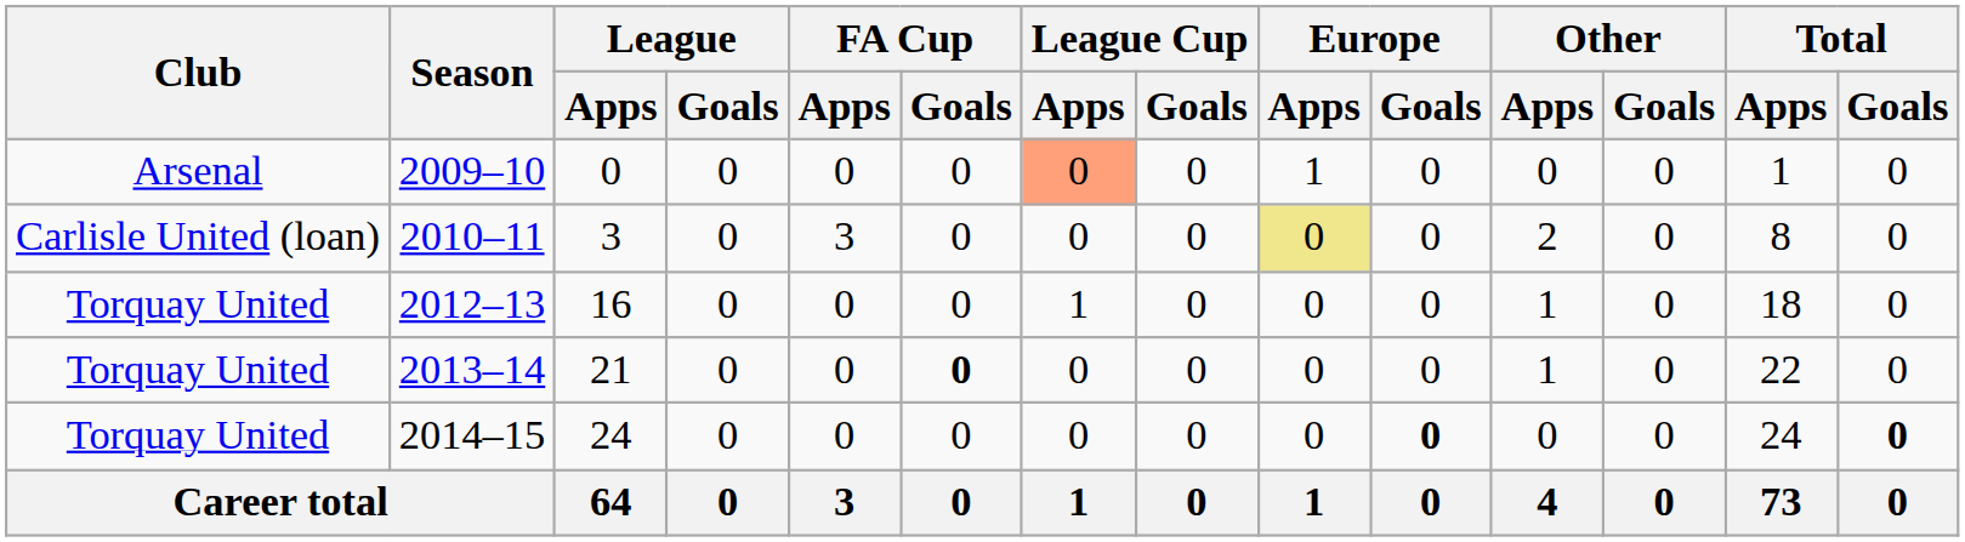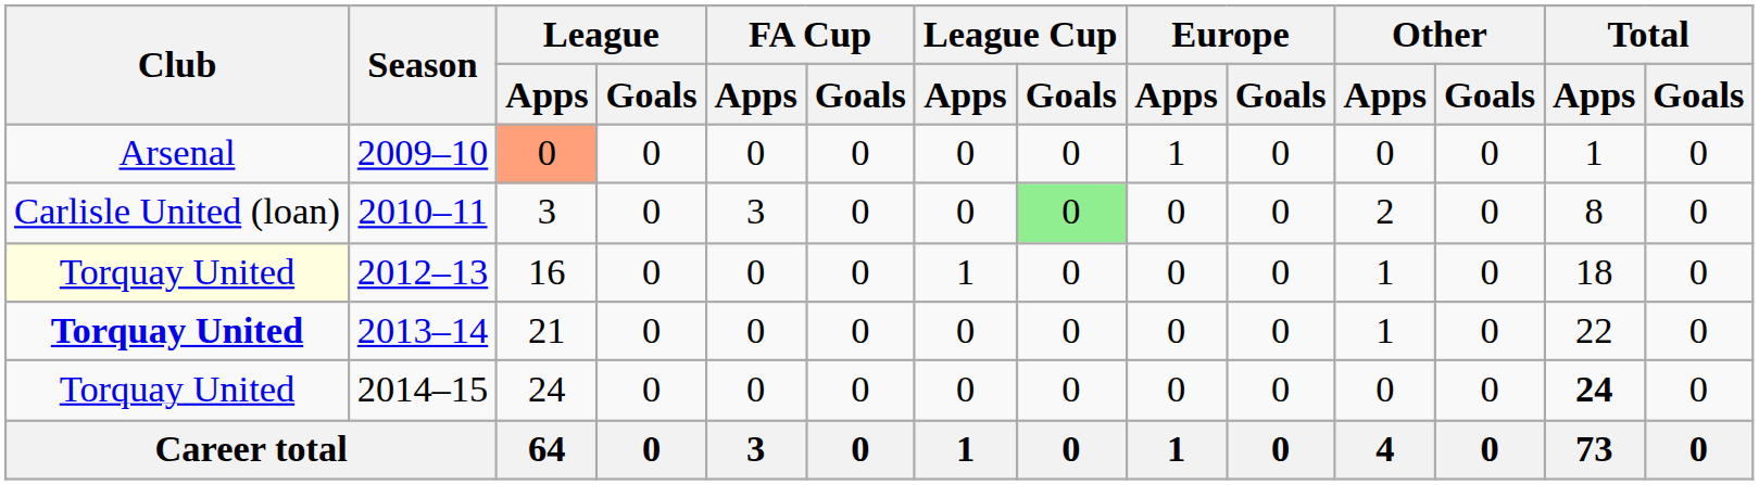2009–10 | League / Apps: no background -> lightsalmon background
2009–10 | League Cup / Apps: lightsalmon background -> no background
2010–11 | League Cup / Goals: no background -> lightgreen background
2010–11 | Europe / Apps: khaki background -> no background
2012–13 | Club: no background -> lightyellow background
2013–14 | Club: normal -> bold
2013–14 | FA Cup / Goals: bold -> normal
2014–15 | Europe / Goals: bold -> normal
2014–15 | Total / Apps: normal -> bold
2014–15 | Total / Goals: bold -> normal
